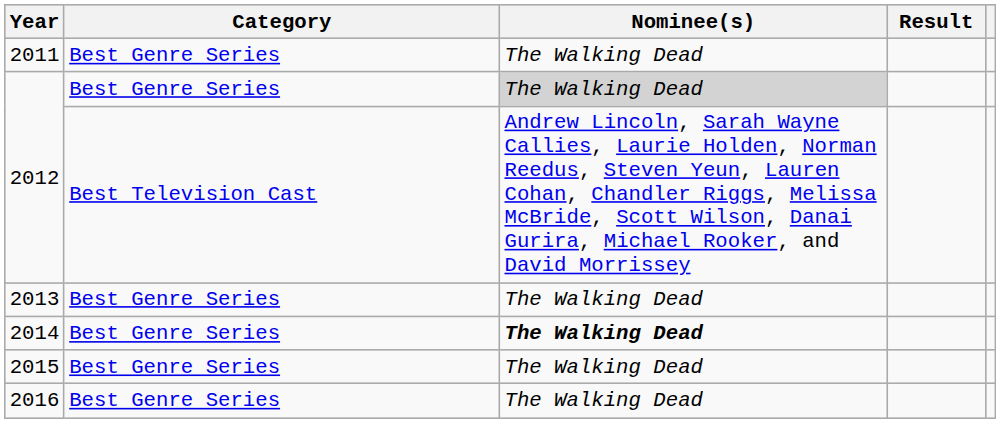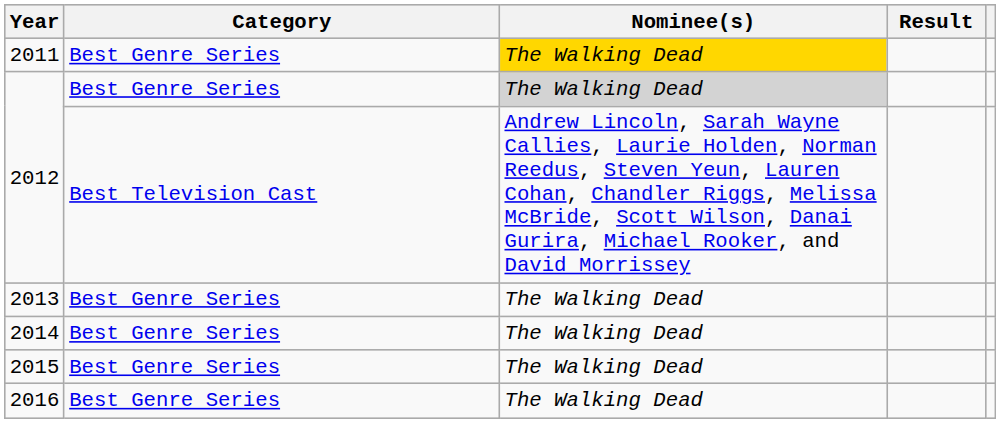2011 | Nominee(s): no background -> gold background
2014 | Nominee(s): bold -> normal
